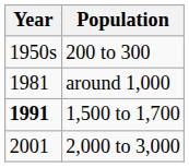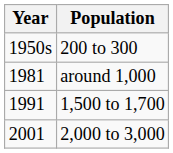1,500 to 1,700 | Year: bold -> normal
